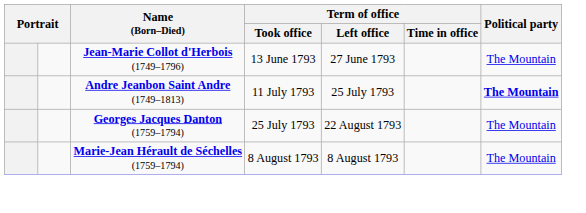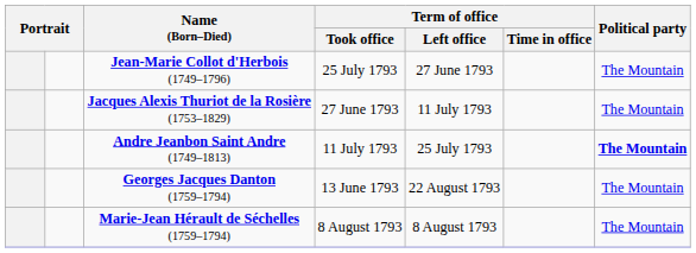Jean-Marie Collot d'Herbois (1749–1796) | Term of office / Took office: 13 June 1793 -> 25 July 1793
+ row: Jacques Alexis Thuriot de la Rosière (1753–1829) | 27 June 1793 | 11 July 1793 | The Mountain
Georges Jacques Danton (1759–1794) | Term of office / Took office: 25 July 1793 -> 13 June 1793
